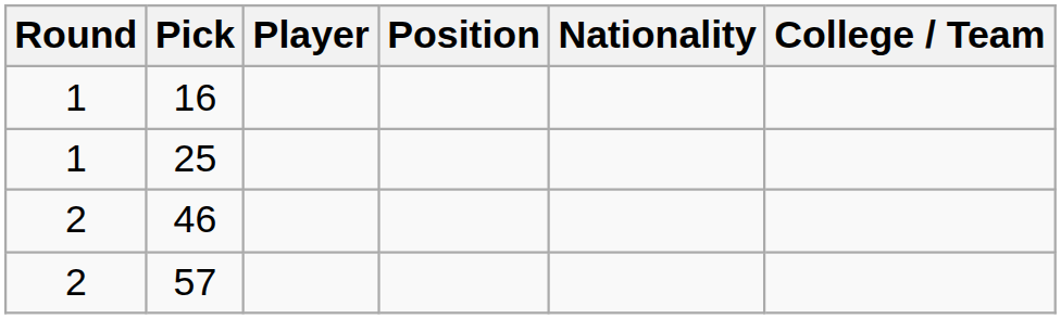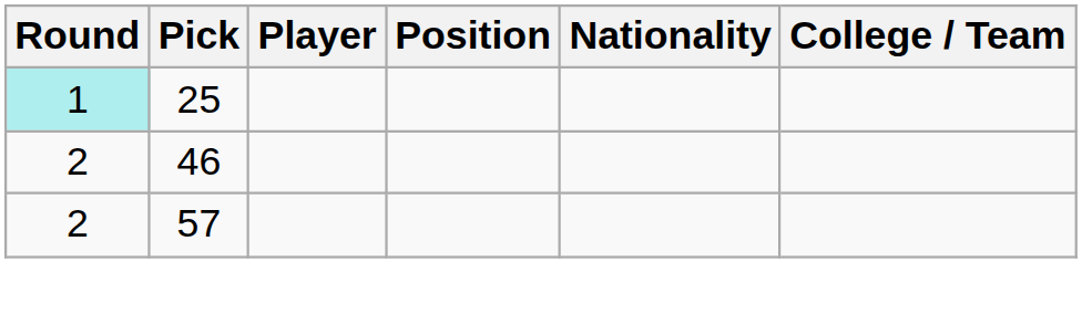- row: 1 | 16
25 | Round: no background -> paleturquoise background
